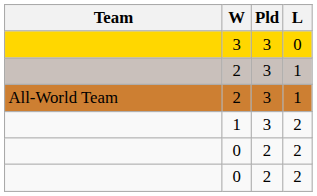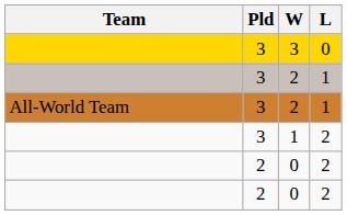columns swapped: Pld <-> W
